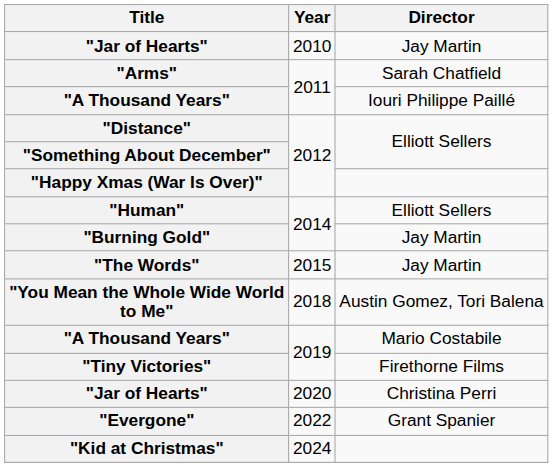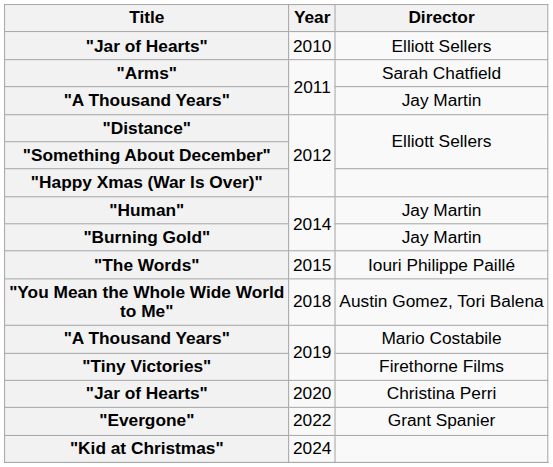"Jar of Hearts" / 2010 | Director: Jay Martin -> Elliott Sellers
"A Thousand Years" / 2011 | Director: Iouri Philippe Paillé -> Jay Martin
"Human" | Director: Elliott Sellers -> Jay Martin
"The Words" | Director: Jay Martin -> Iouri Philippe Paillé
